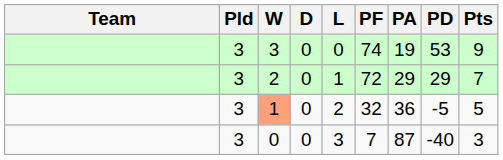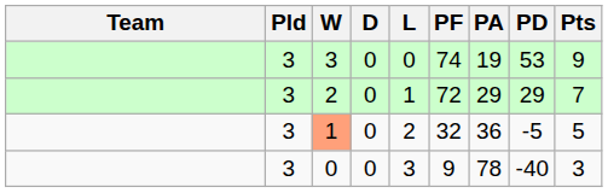row 5 | PF: 7 -> 9
row 5 | PA: 87 -> 78
